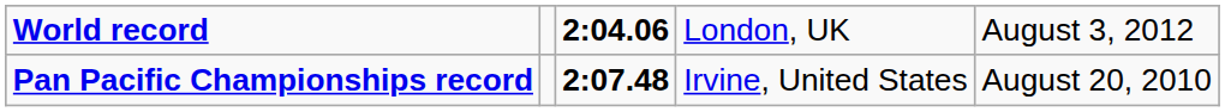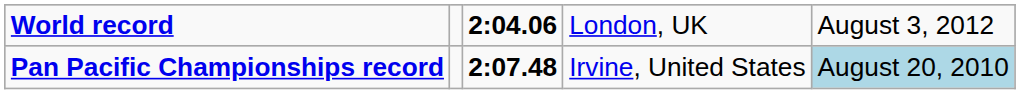Pan Pacific Championships record | column 5: no background -> lightblue background
